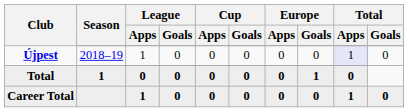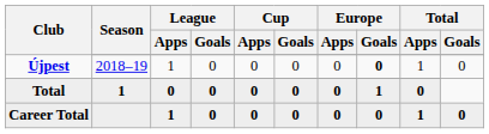Újpest / 2018–19 | Europe / Goals: normal -> bold
Újpest / 2018–19 | Total / Apps: lavender background -> no background
